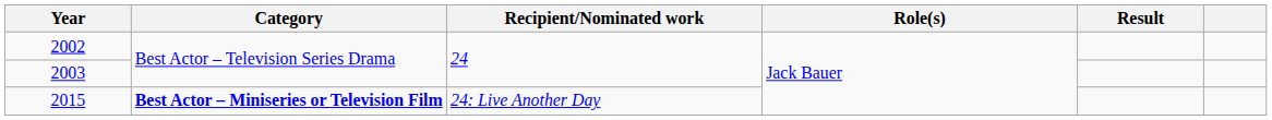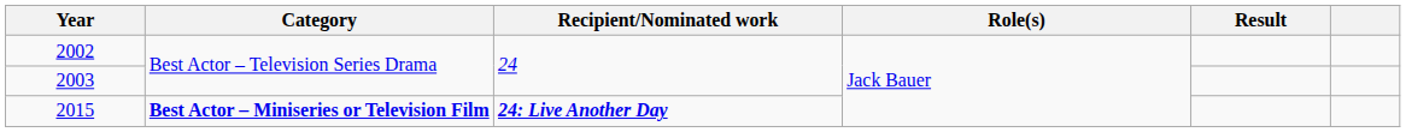2015 | Recipient/Nominated work: normal -> bold
